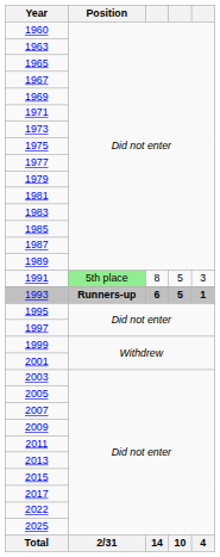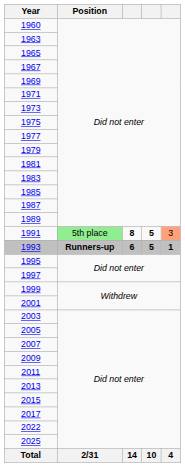1991 | column 3: normal -> bold
1991 | column 4: normal -> bold
1991 | column 5: no background -> lightsalmon background
